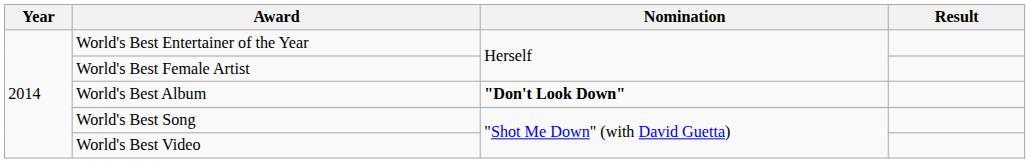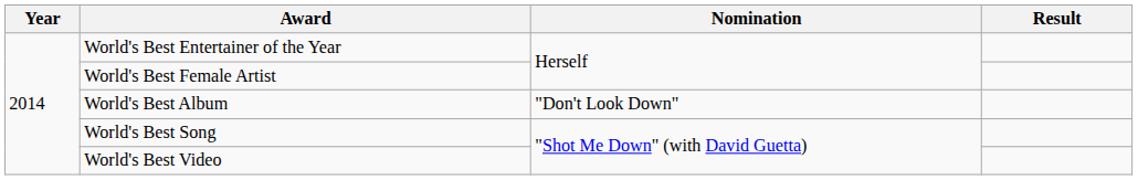World's Best Album | Nomination: bold -> normal
